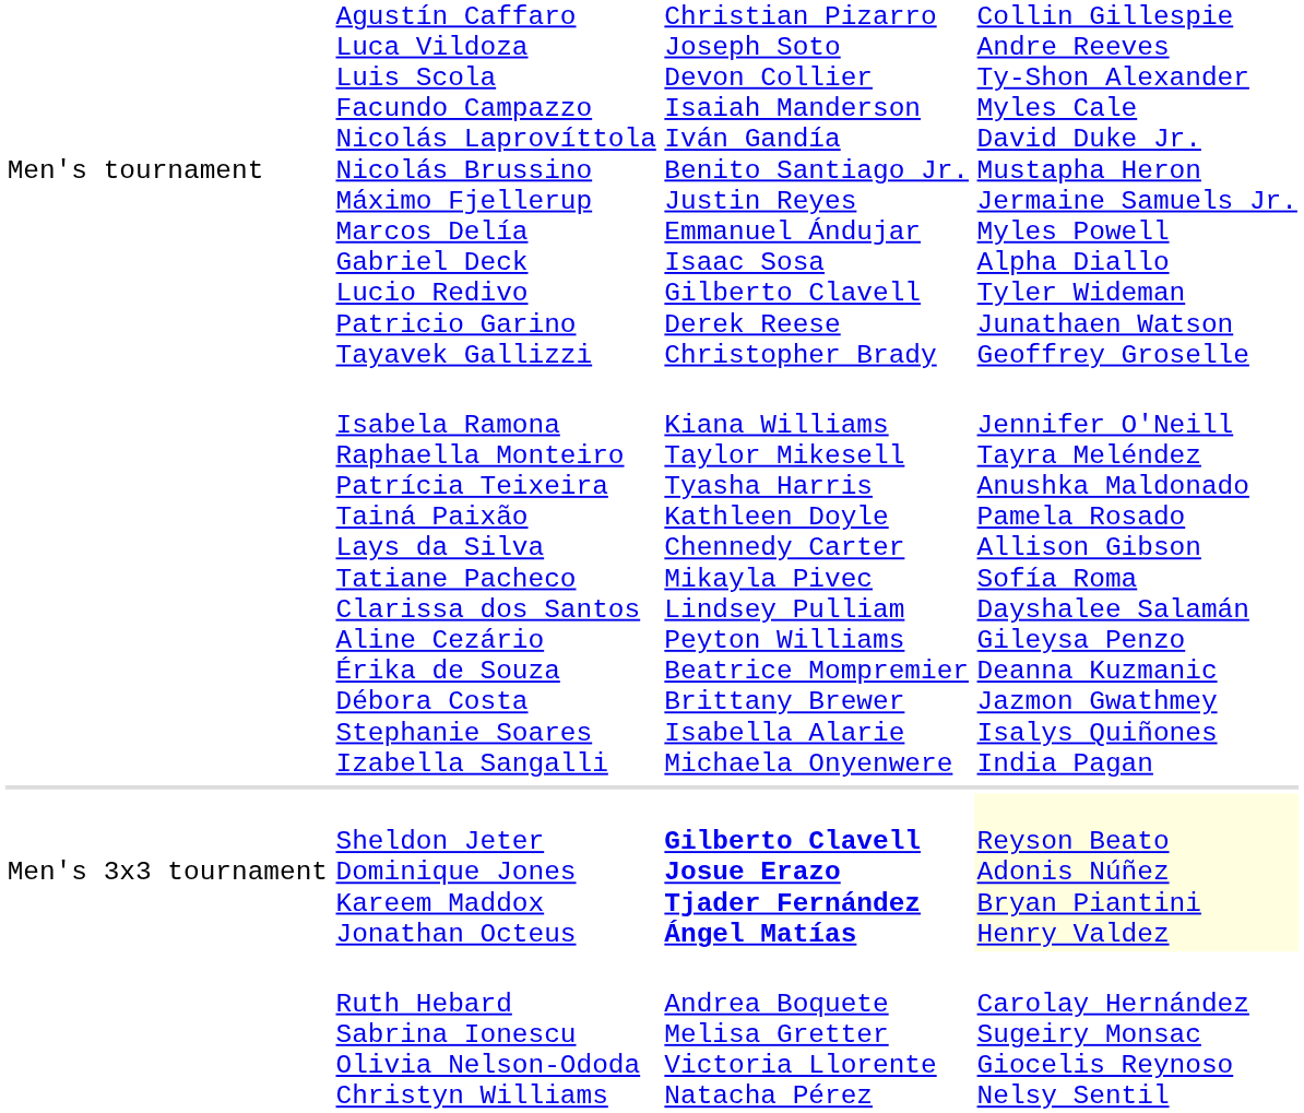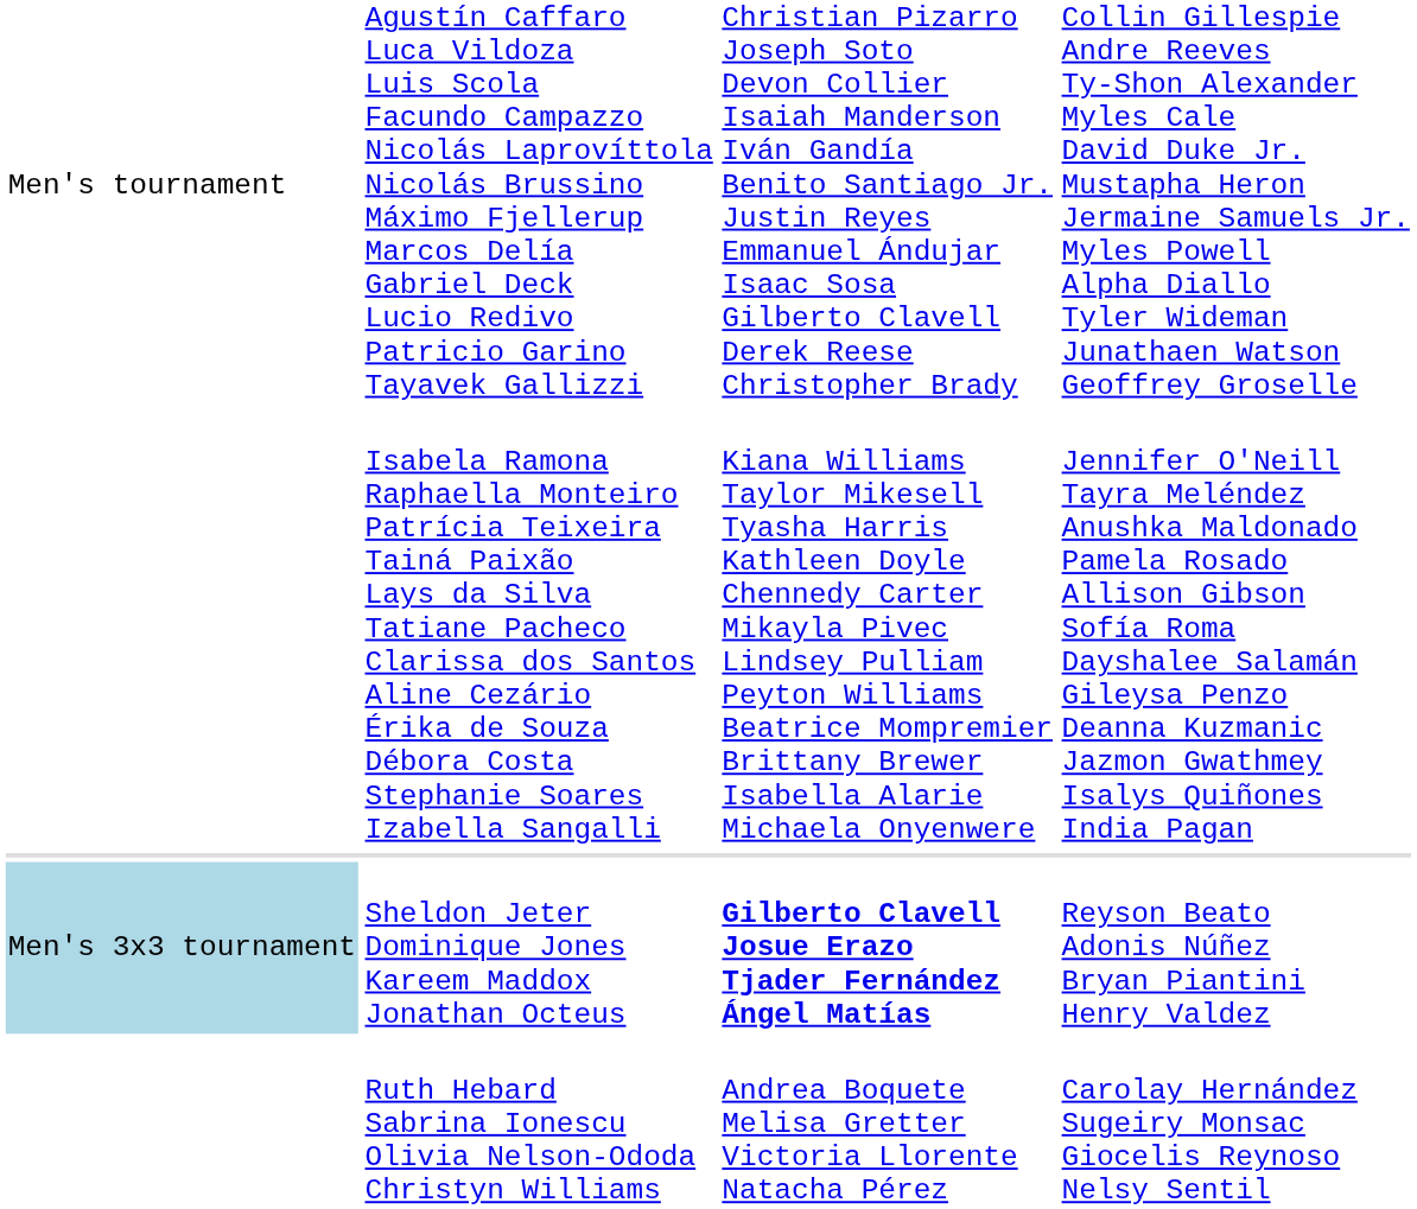Sheldon Jeter Dominique Jones Kareem Maddox Jonathan Octeus | column 1: no background -> lightblue background
Sheldon Jeter Dominique Jones Kareem Maddox Jonathan Octeus | column 4: lightyellow background -> no background
